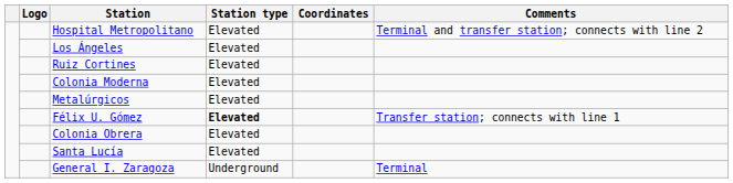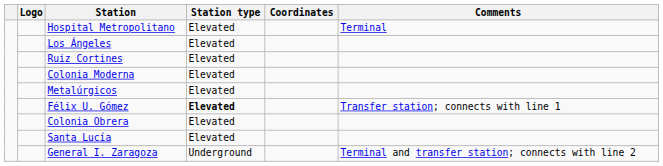Hospital Metropolitano | Comments: Terminal and transfer station; connects with line 2 -> Terminal
General I. Zaragoza | Comments: Terminal -> Terminal and transfer station; connects with line 2
